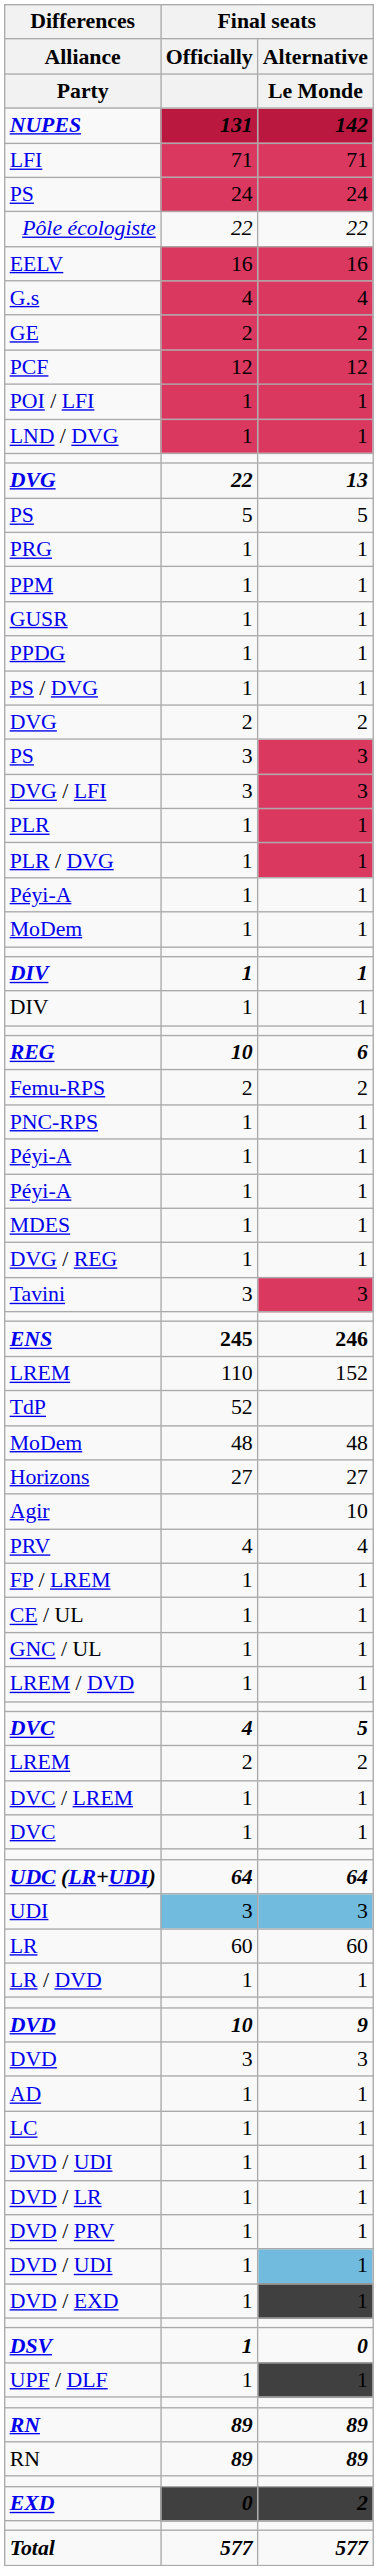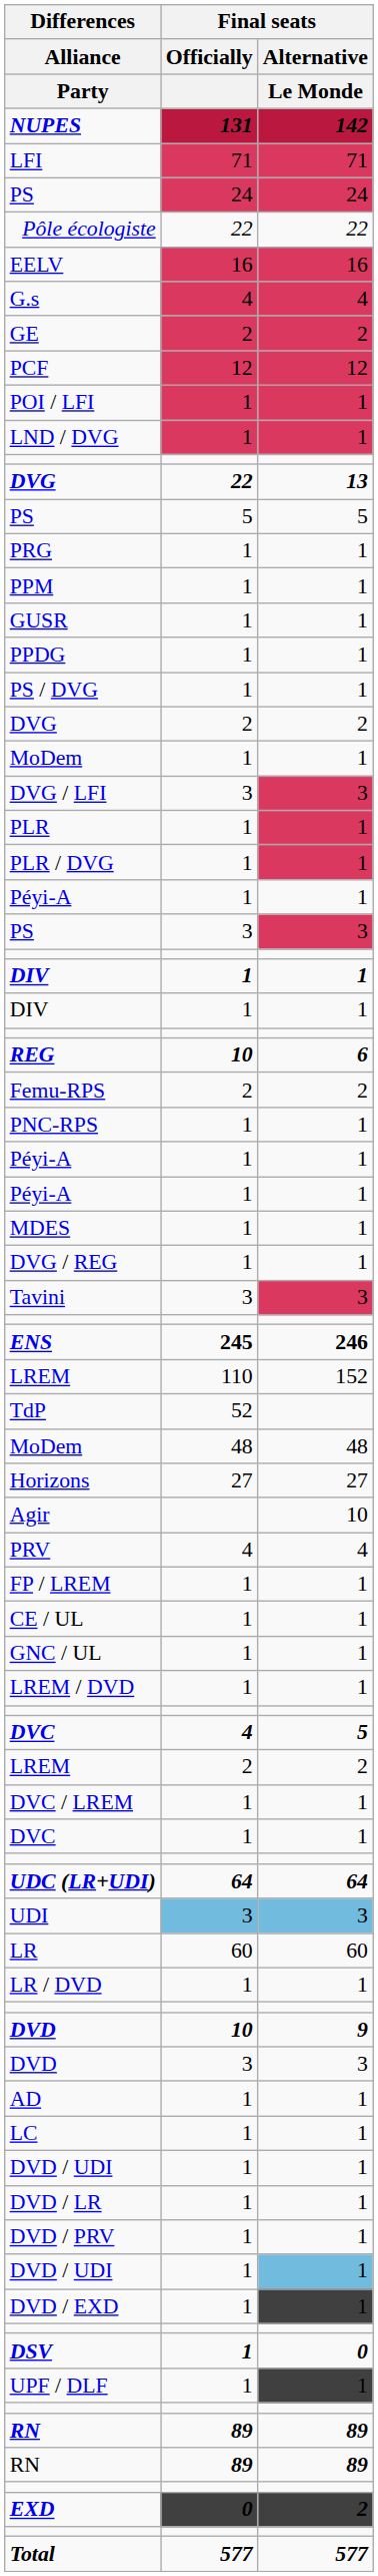rows swapped: PS / 3 <-> MoDem / 1
